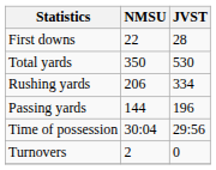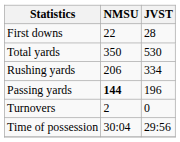Passing yards | NMSU: normal -> bold
rows swapped: Turnovers <-> Time of possession
